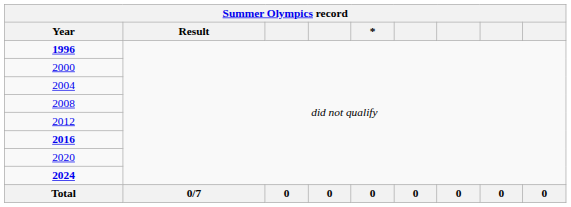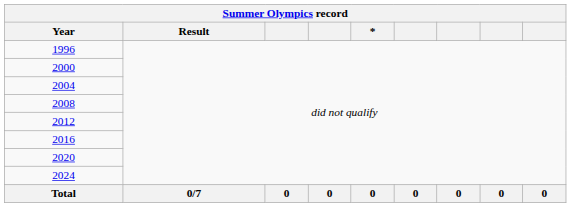1996 | Year: bold -> normal
2016 | Year: bold -> normal
2024 | Year: bold -> normal
